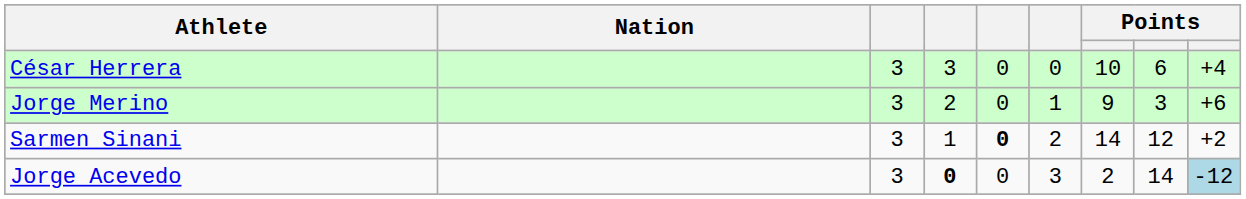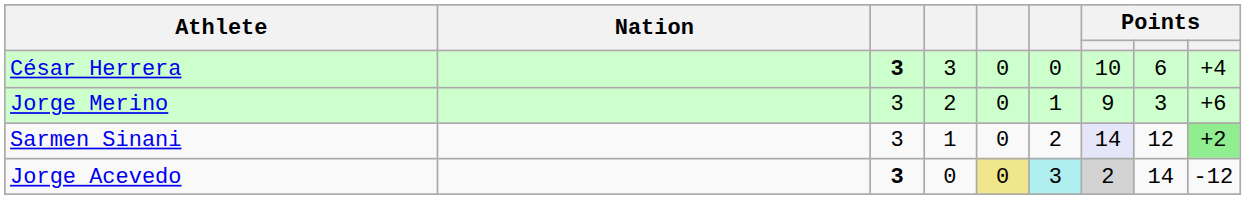César Herrera | column 3: normal -> bold
Sarmen Sinani | column 5: bold -> normal
Sarmen Sinani | column 7: no background -> lavender background
Sarmen Sinani | column 9: no background -> lightgreen background
Jorge Acevedo | column 3: normal -> bold
Jorge Acevedo | column 4: bold -> normal
Jorge Acevedo | column 5: no background -> khaki background
Jorge Acevedo | column 6: no background -> paleturquoise background
Jorge Acevedo | column 7: no background -> lightgrey background
Jorge Acevedo | column 9: lightblue background -> no background
